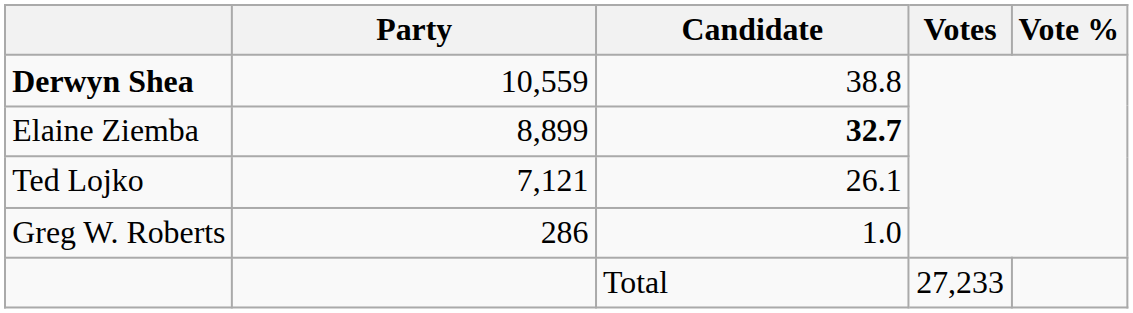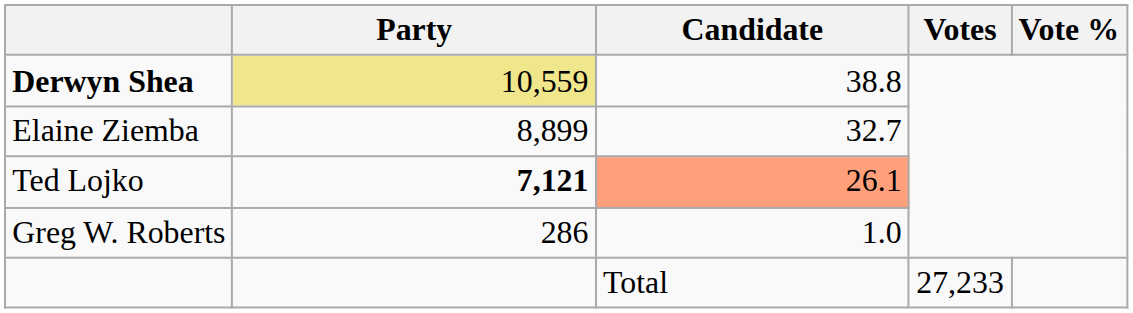Derwyn Shea | Party: no background -> khaki background
Elaine Ziemba | Candidate: bold -> normal
Ted Lojko | Party: normal -> bold
Ted Lojko | Candidate: no background -> lightsalmon background
